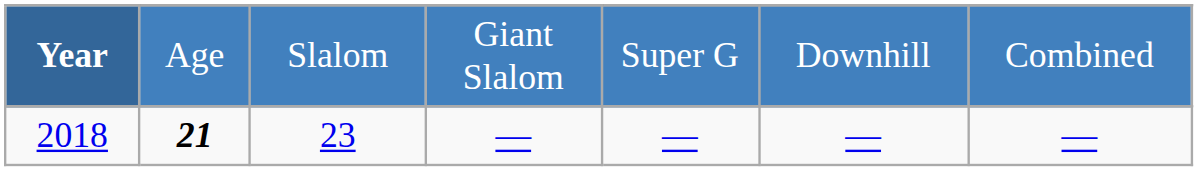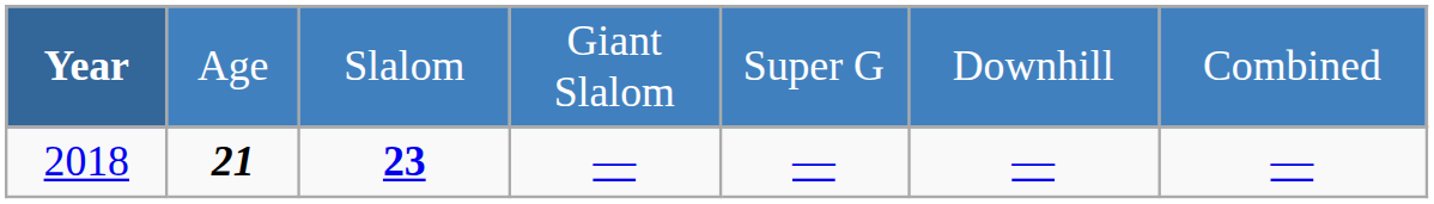2018 | column 3: normal -> bold
